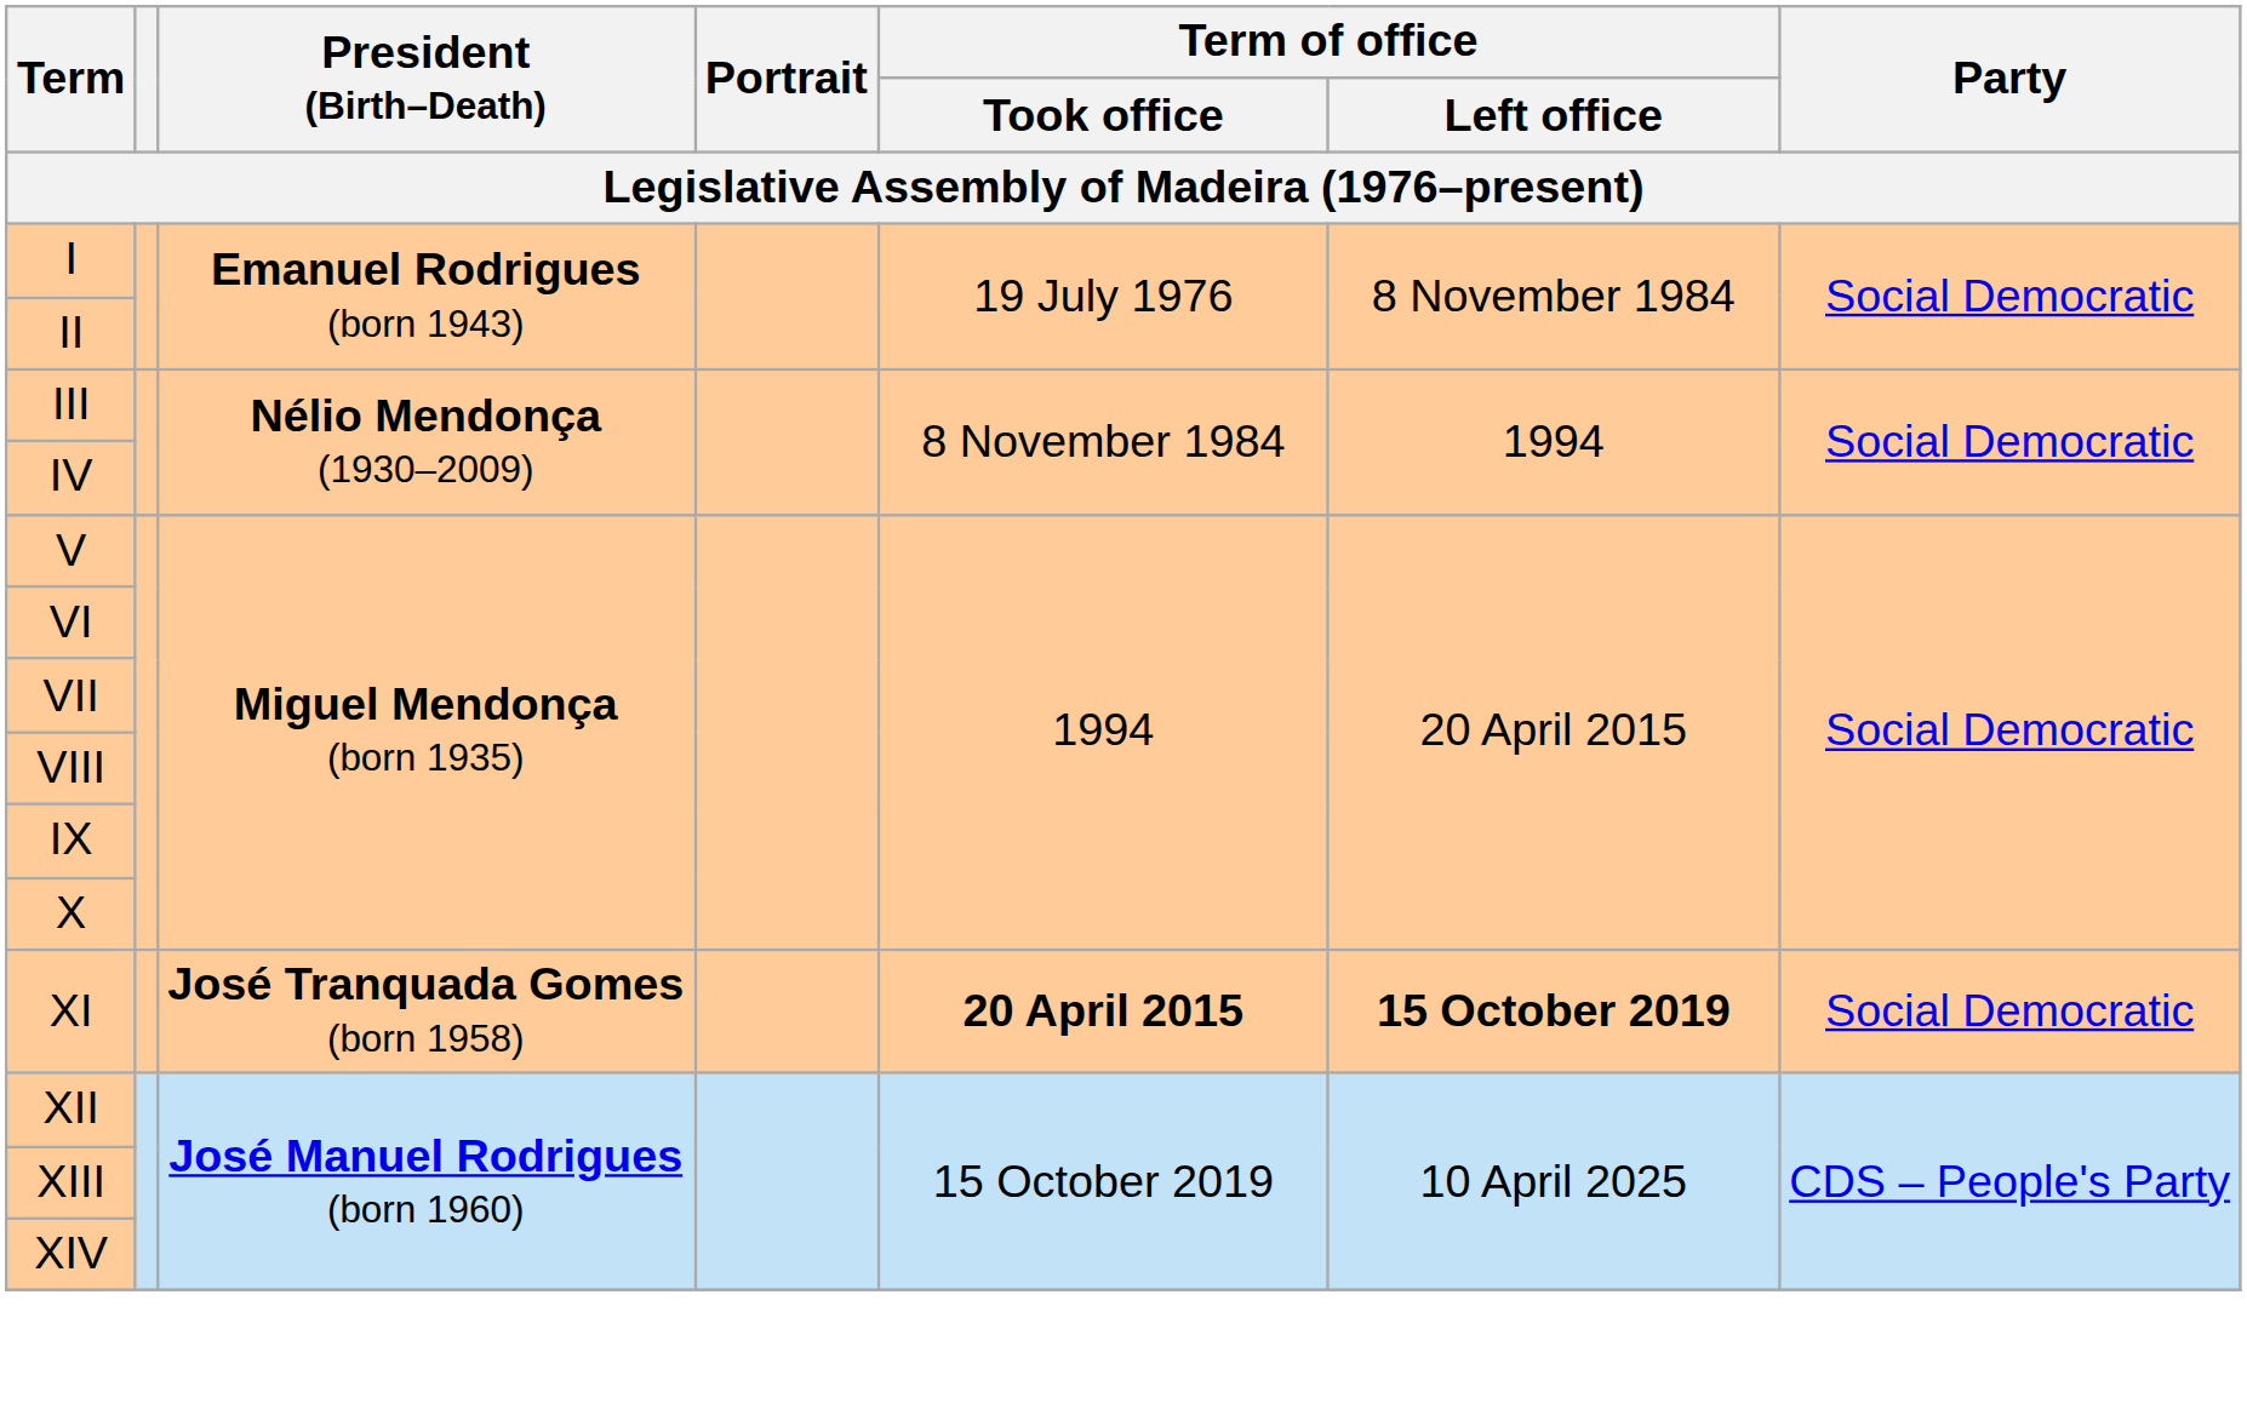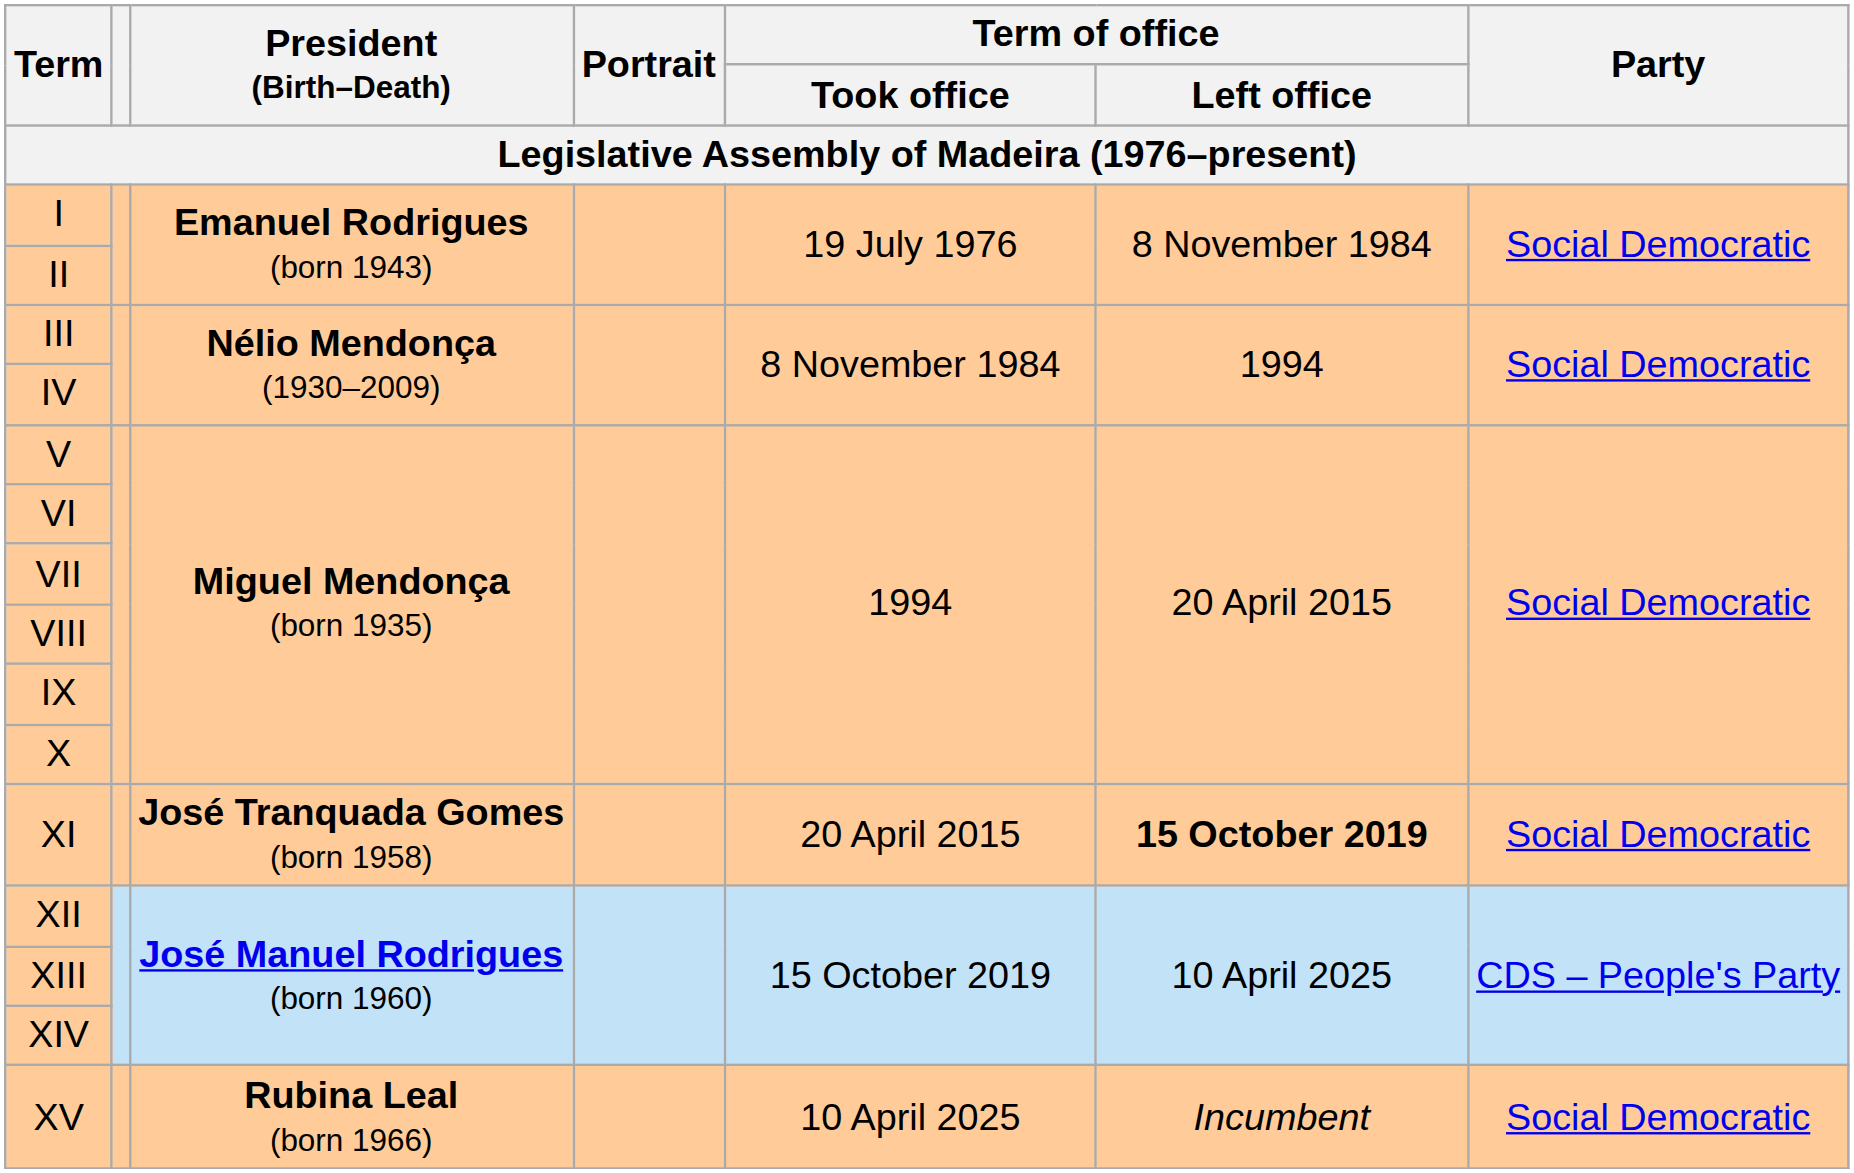XI | Term of office / Took office: bold -> normal
+ row: XV | Rubina Leal (born 1966) | 10 April 2025 | Incumbent | Social Democratic
